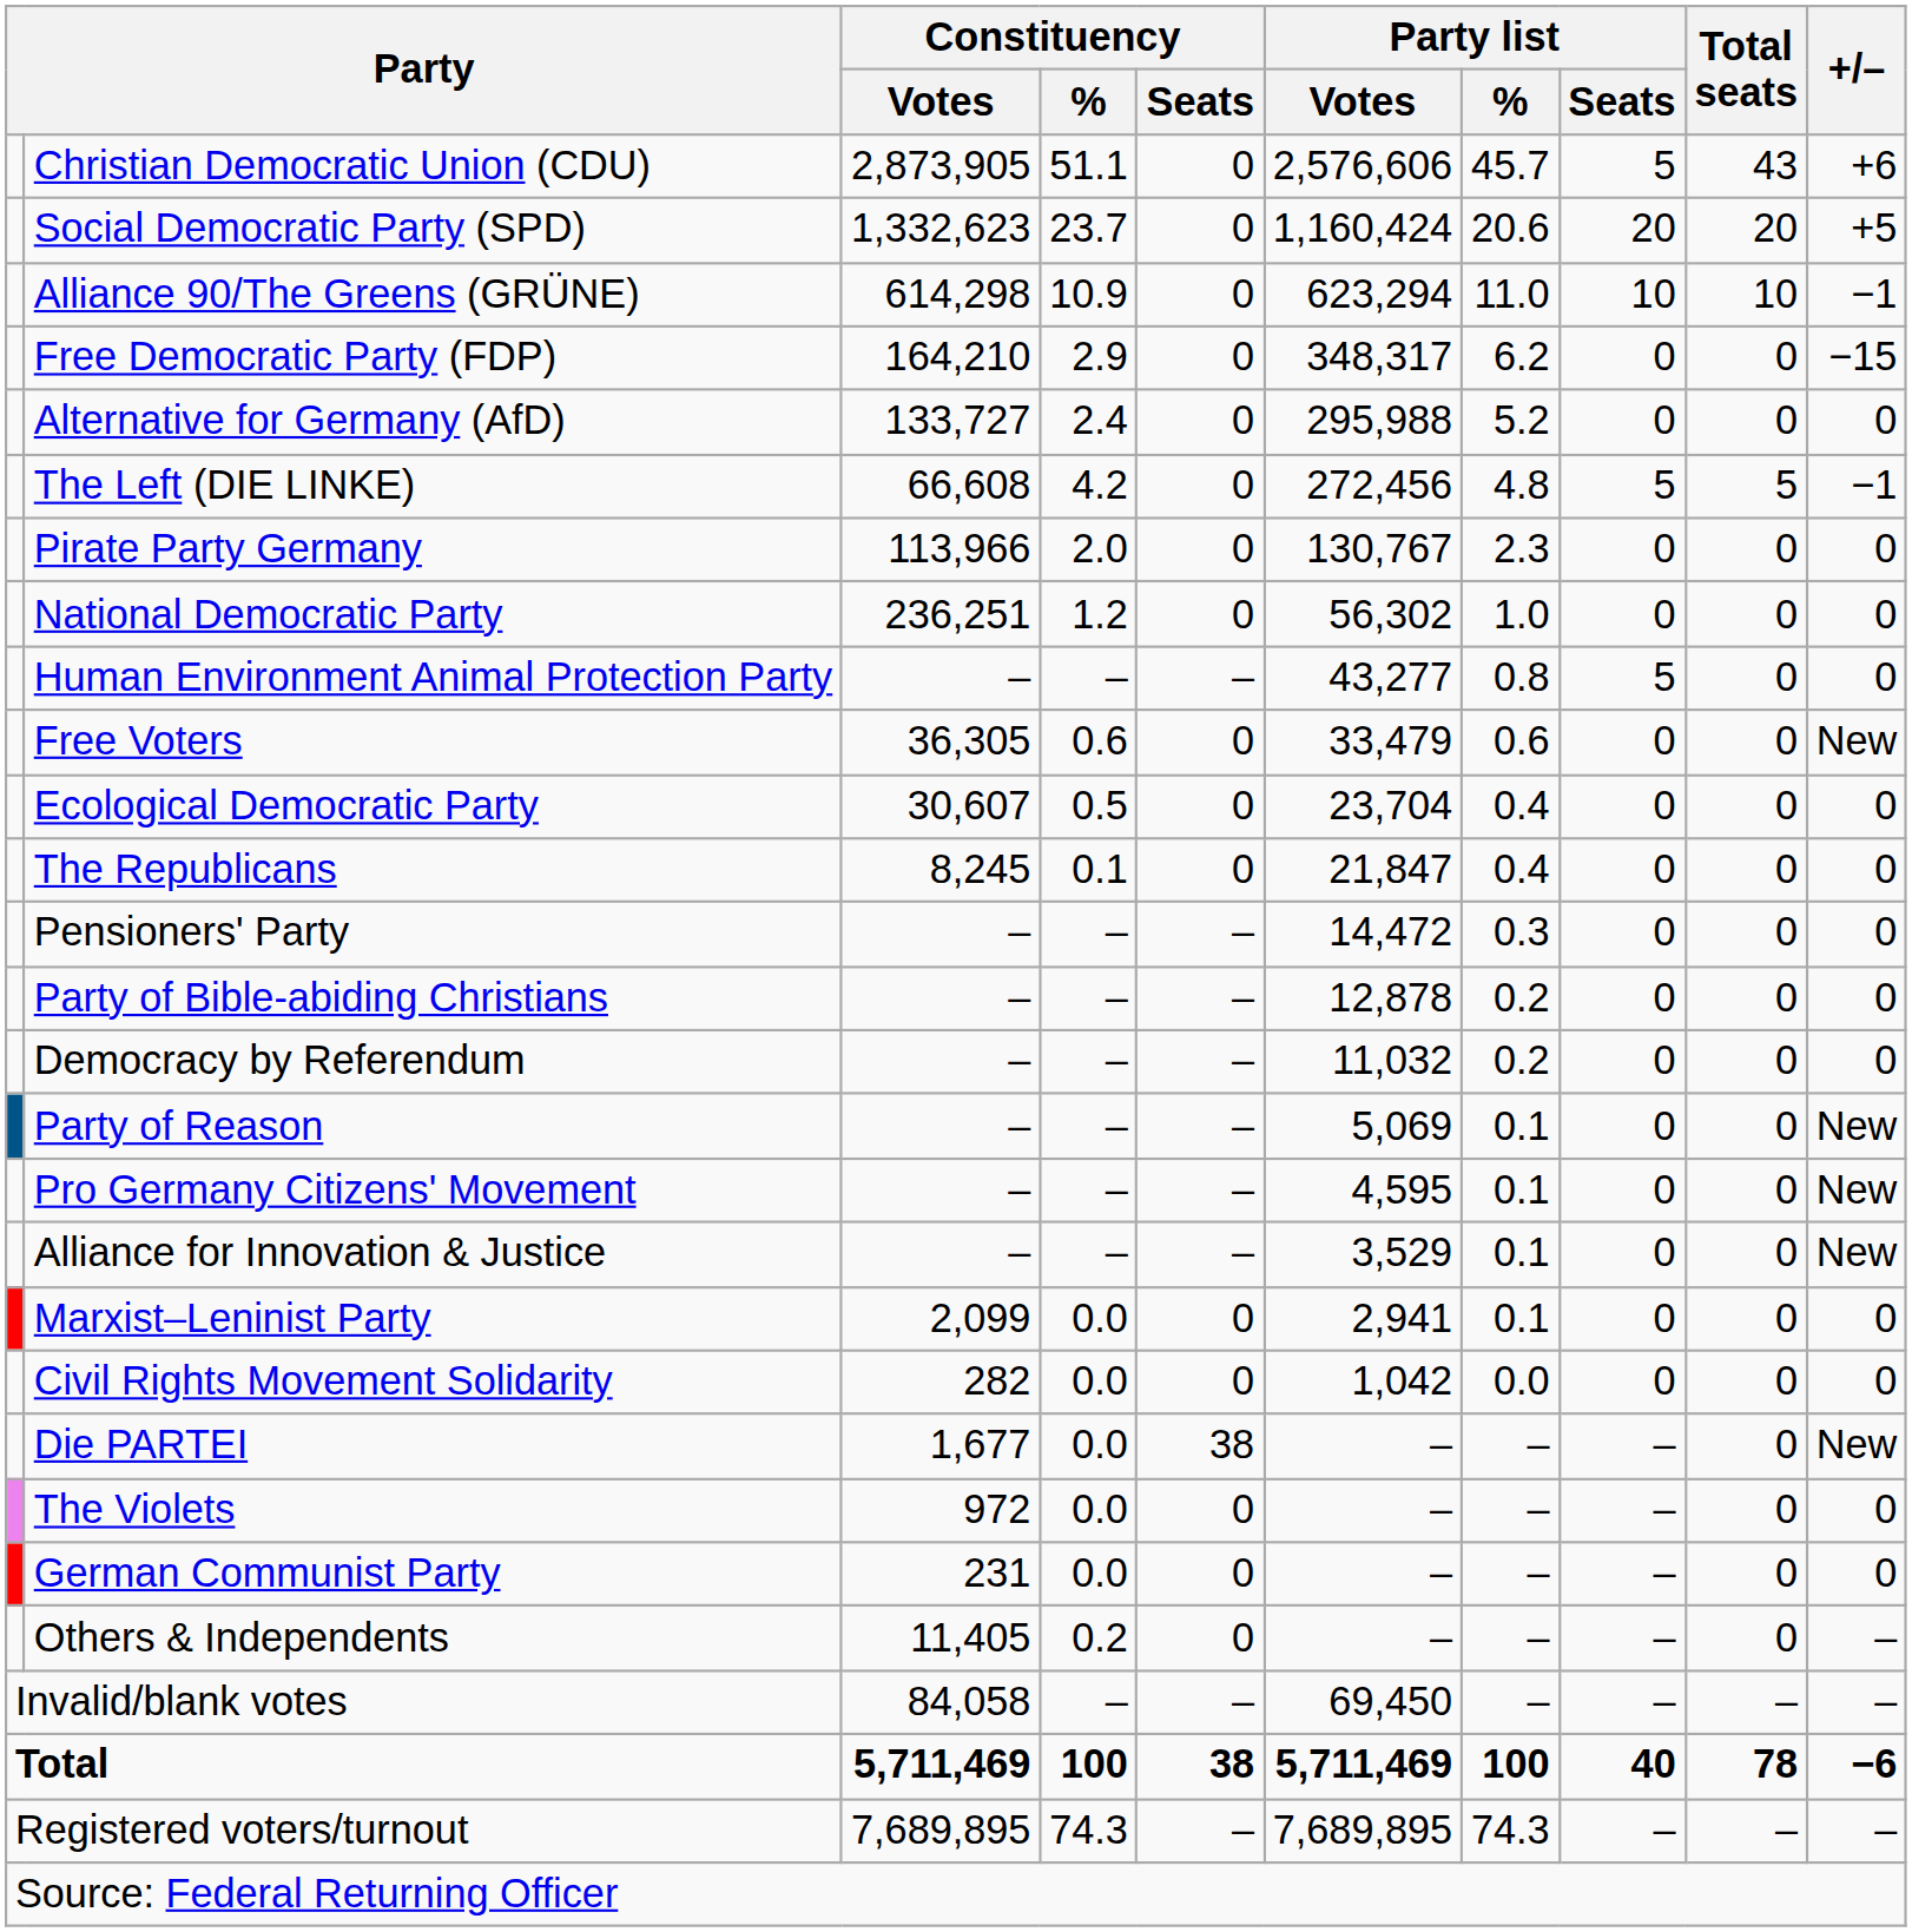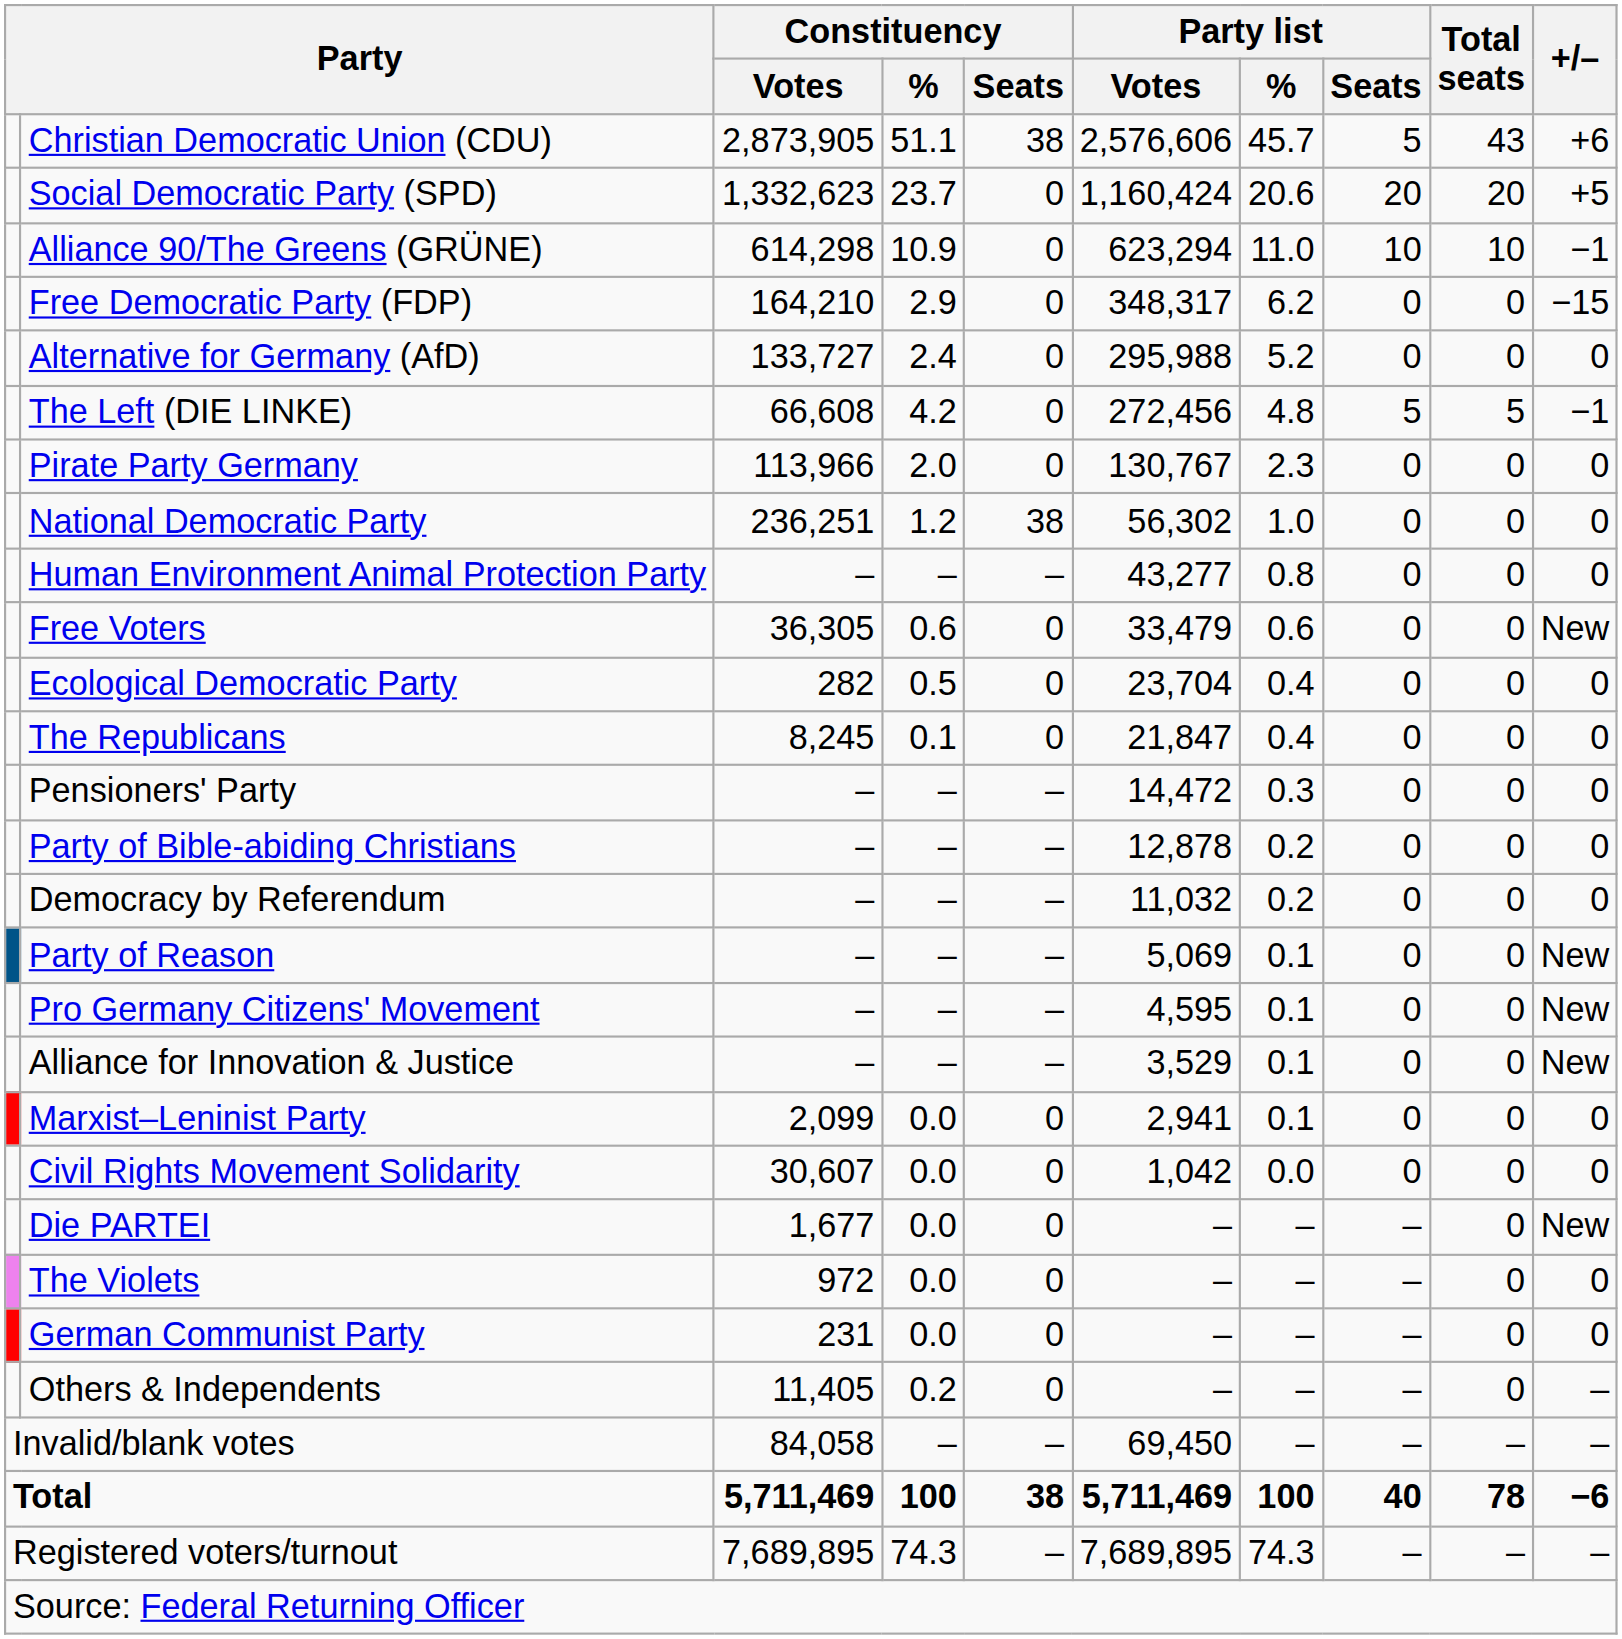Christian Democratic Union (CDU) | Constituency / Seats: 0 -> 38
National Democratic Party | Constituency / Seats: 0 -> 38
Human Environment Animal Protection Party | Party list / Seats: 5 -> 0
Ecological Democratic Party | Constituency / Votes: 30,607 -> 282
Civil Rights Movement Solidarity | Constituency / Votes: 282 -> 30,607
Die PARTEI | Constituency / Seats: 38 -> 0
